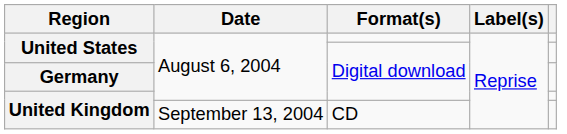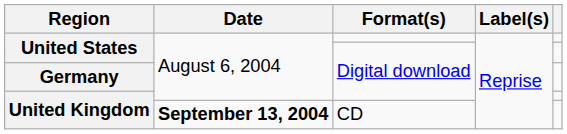United Kingdom / CD | Date: normal -> bold
